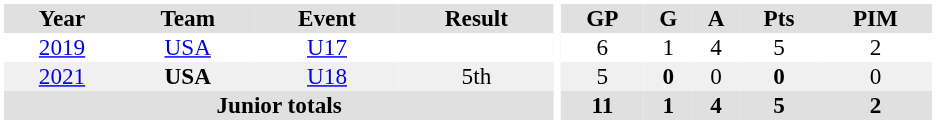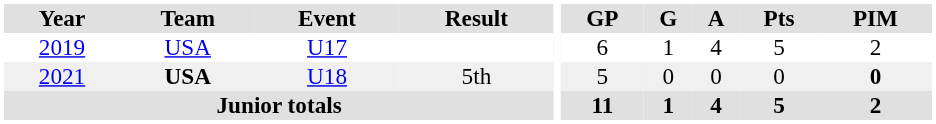5th | G: bold -> normal
5th | Pts: bold -> normal
5th | PIM: normal -> bold
